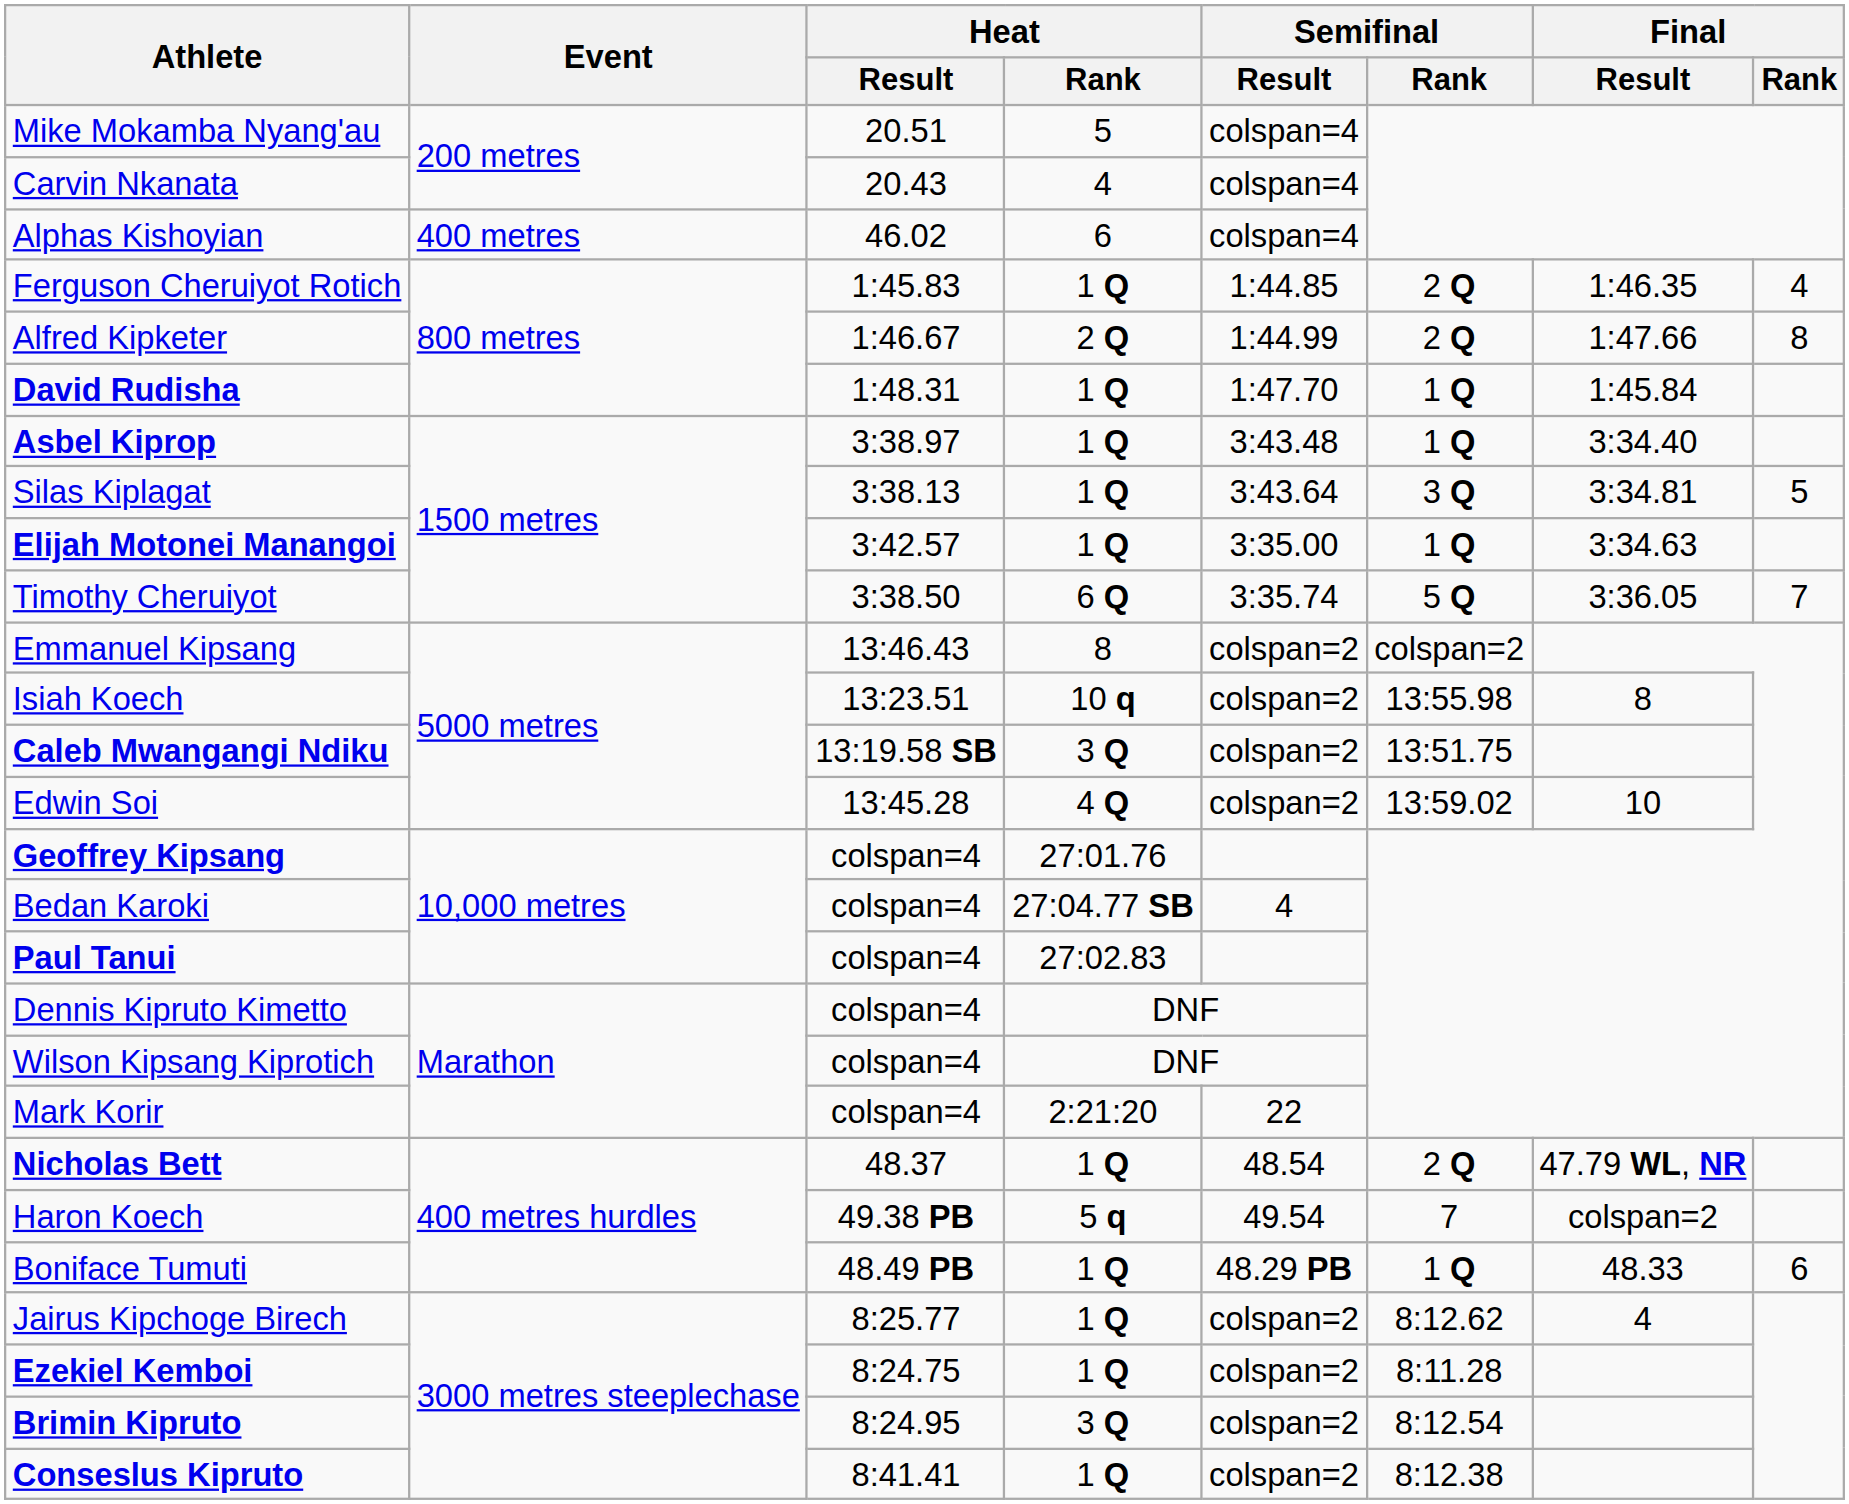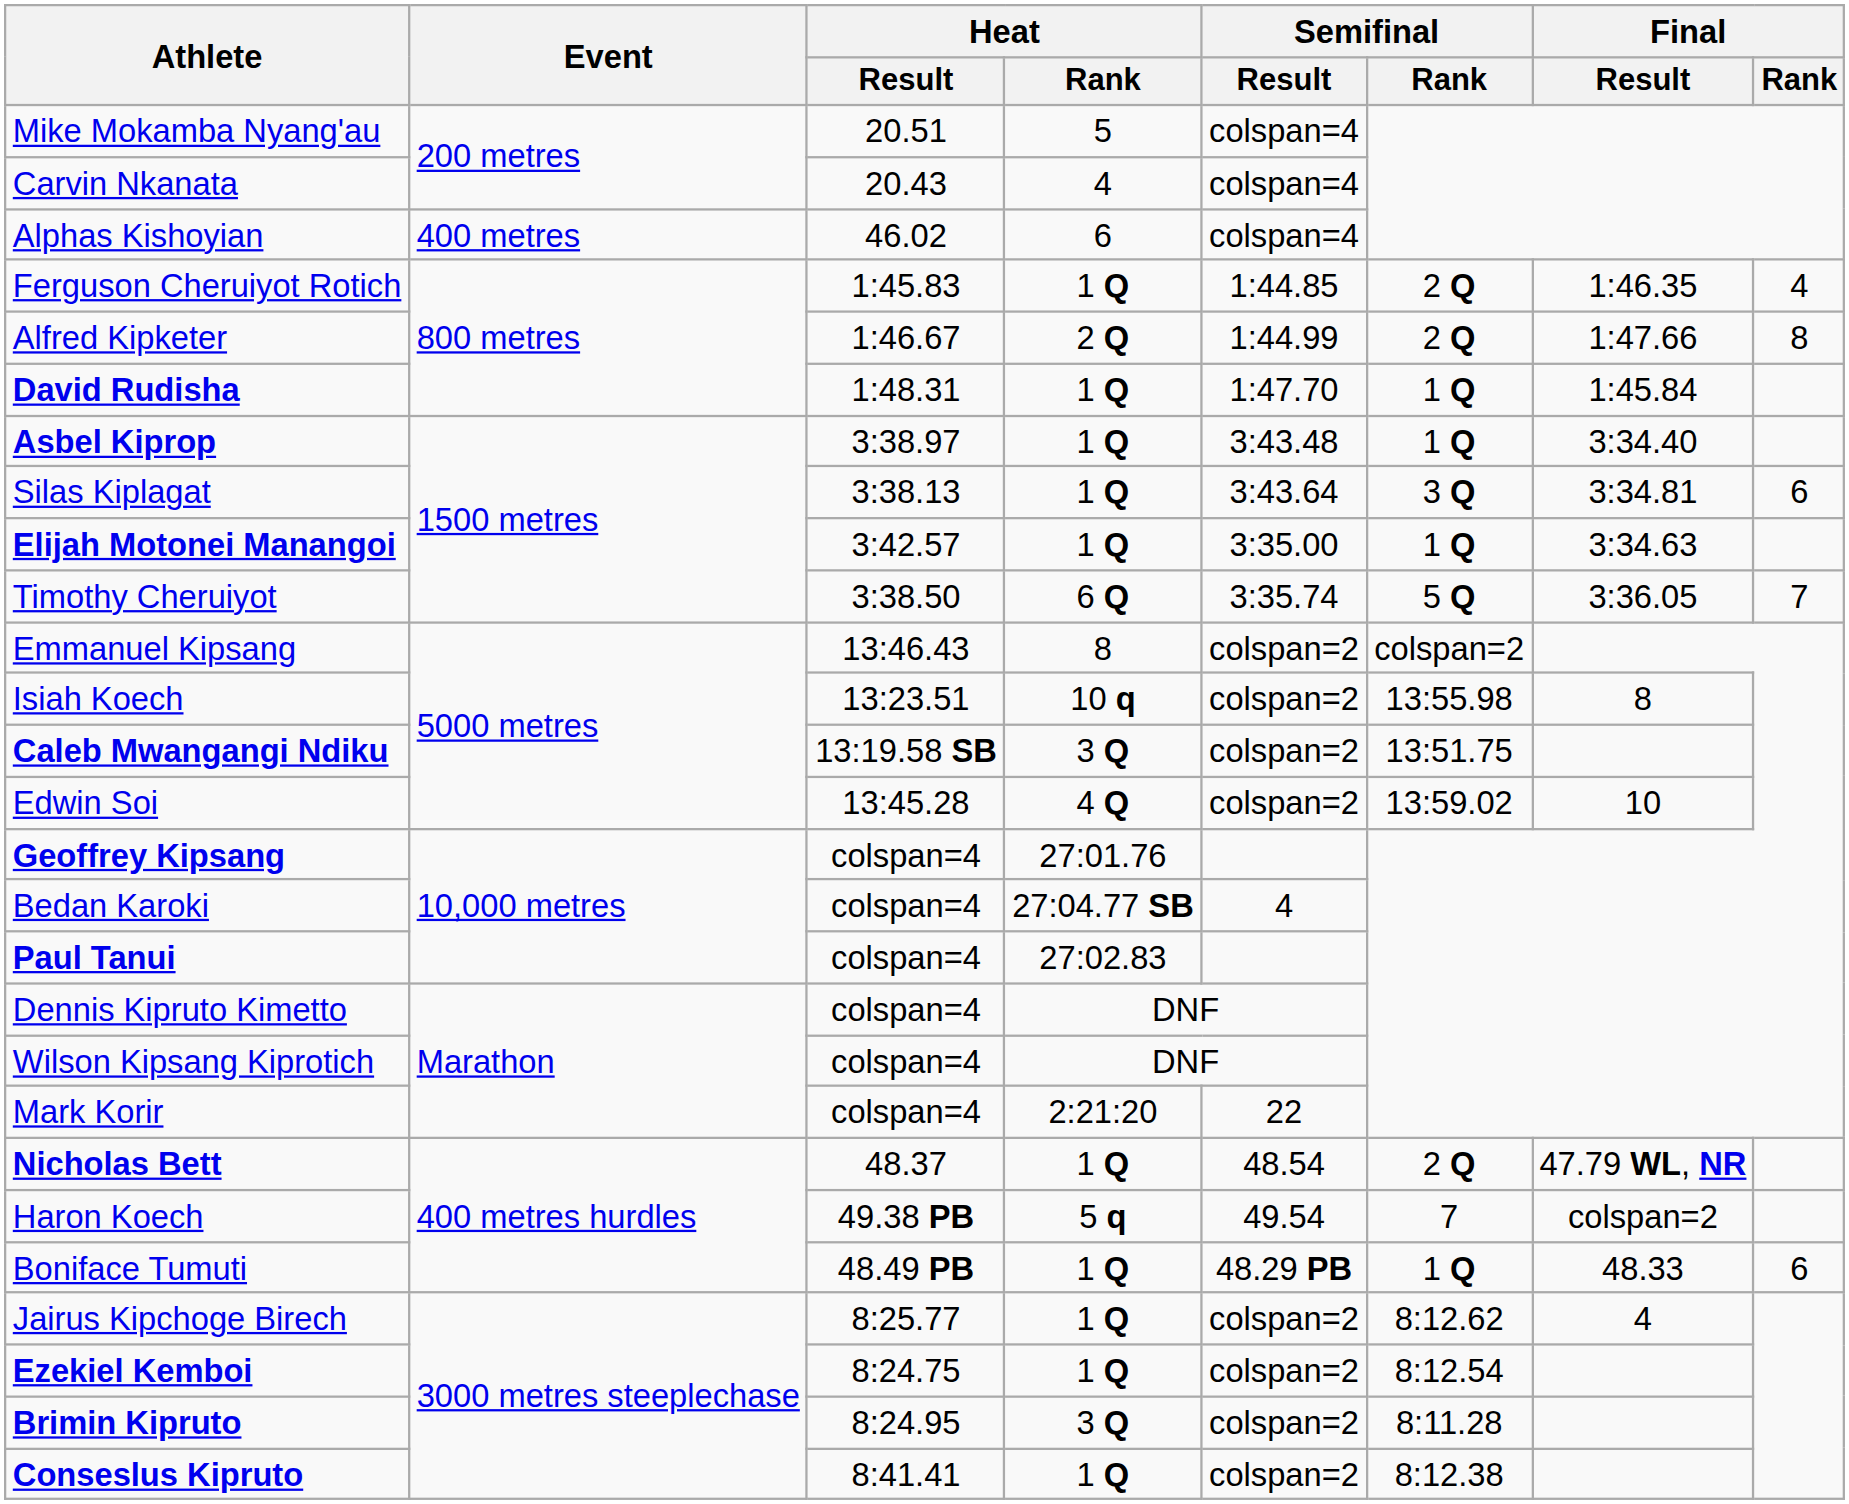Silas Kiplagat | Final / Rank: 5 -> 6
Ezekiel Kemboi | Semifinal / Rank: 8:11.28 -> 8:12.54
Brimin Kipruto | Semifinal / Rank: 8:12.54 -> 8:11.28
